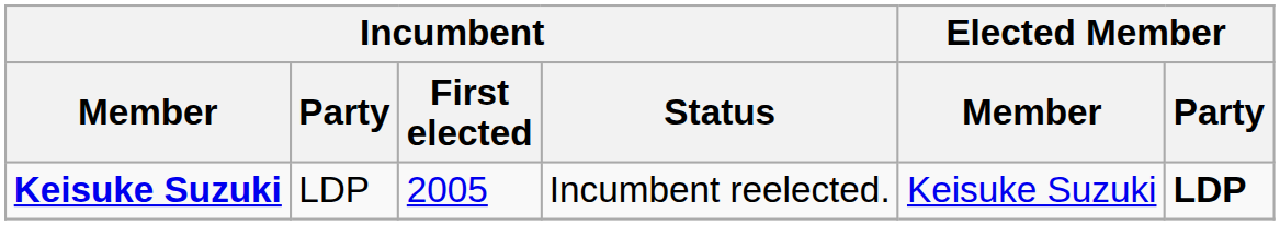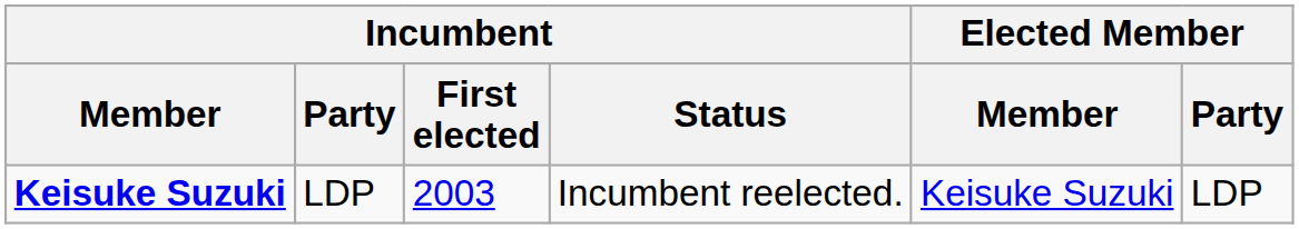row 3 | Incumbent / First elected: 2005 -> 2003
row 3 | Elected Member / Party: bold -> normal
